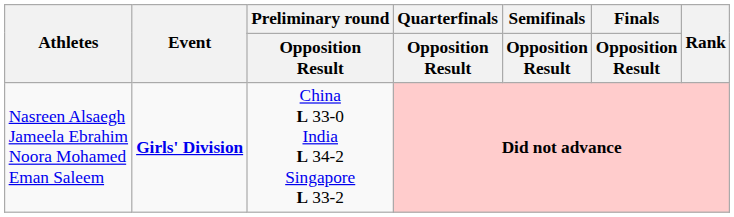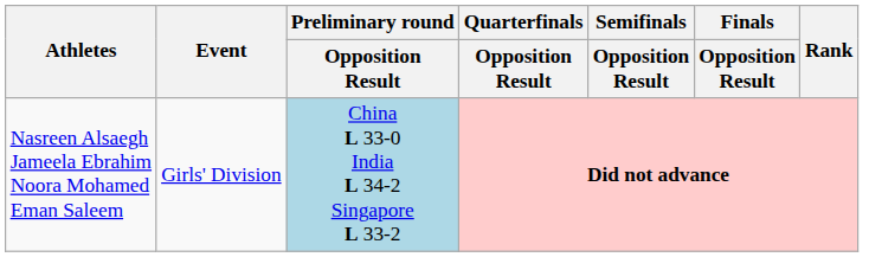Nasreen Alsaegh Jameela Ebrahim Noora Mohamed Eman Saleem | Event: bold -> normal
Nasreen Alsaegh Jameela Ebrahim Noora Mohamed Eman Saleem | Preliminary round / Opposition Result: no background -> lightblue background
